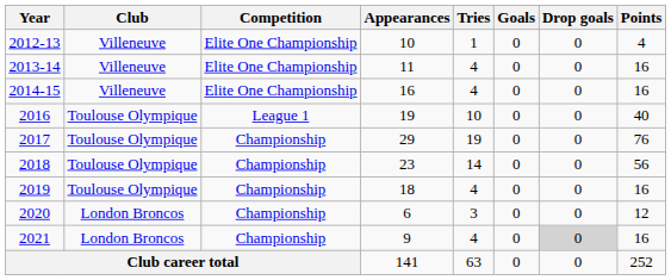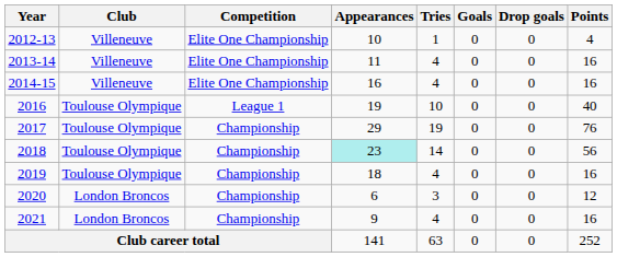2018 | Appearances: no background -> paleturquoise background
2021 | Drop goals: lightgrey background -> no background
